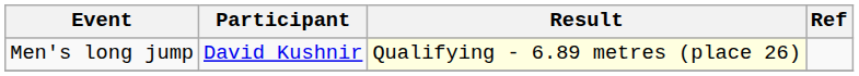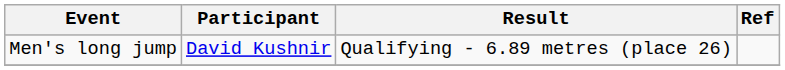Men's long jump | Result: lightyellow background -> no background
